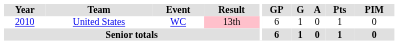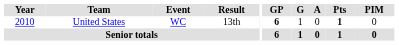United States | Result: pink background -> no background
United States | GP: normal -> bold
United States | Pts: normal -> bold
